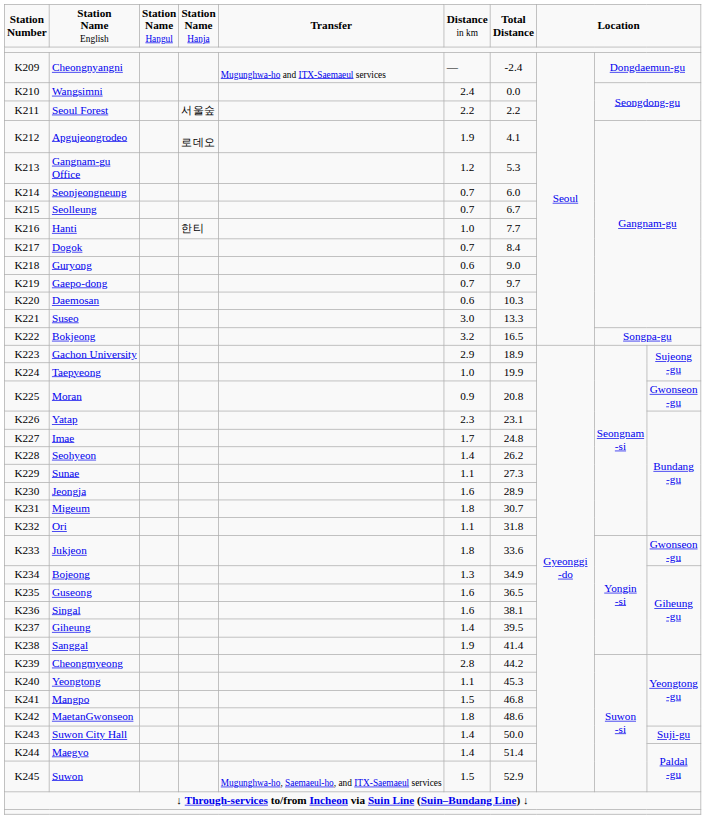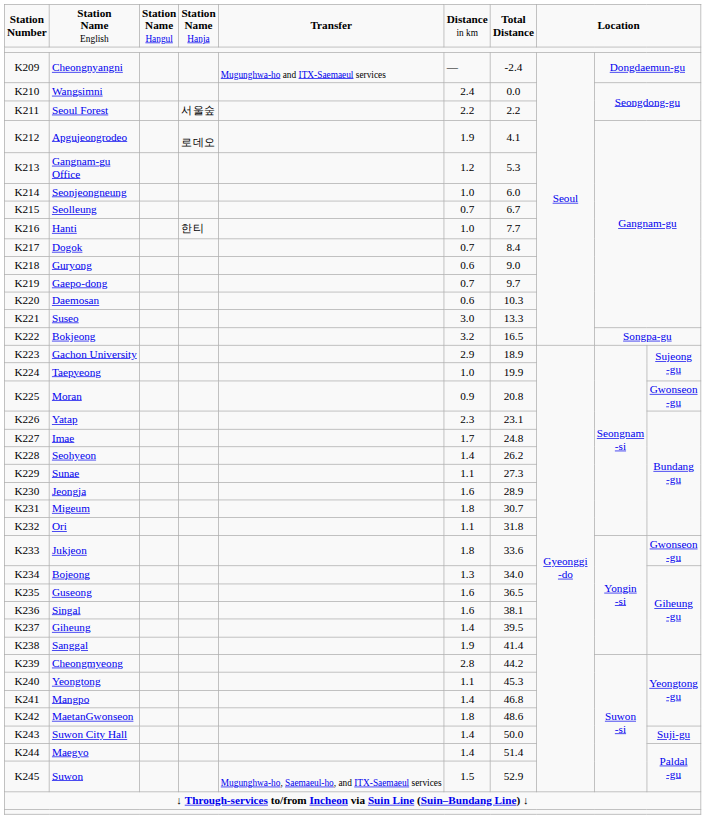Seonjeongneung | column 6: 0.7 -> 1.0
Bojeong | column 7: 34.9 -> 34.0
Mangpo | column 6: 1.5 -> 1.4
